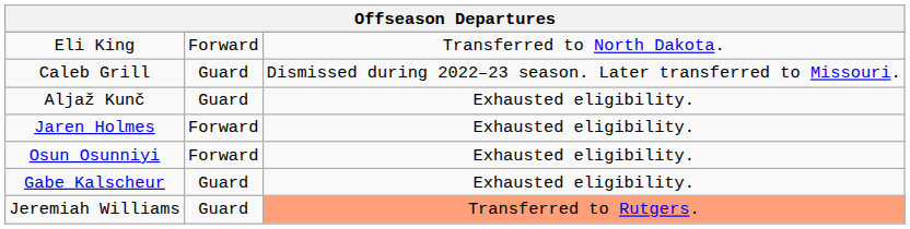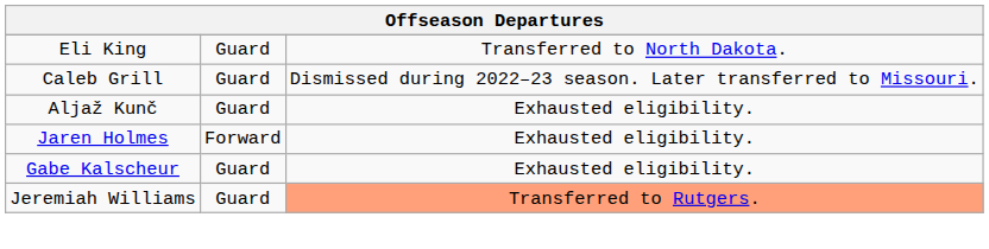Eli King | column 2: Forward -> Guard
- row: Osun Osunniyi | Forward | Exhausted eligibility.
